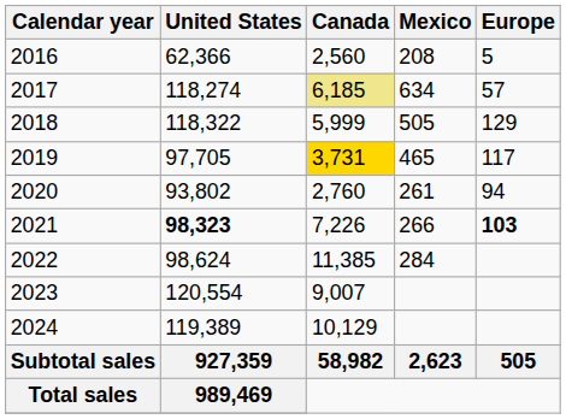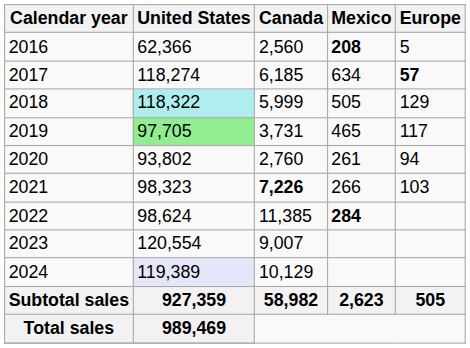2016 | Mexico: normal -> bold
2017 | Canada: khaki background -> no background
2017 | Europe: normal -> bold
2018 | United States: no background -> paleturquoise background
2019 | United States: no background -> lightgreen background
2019 | Canada: gold background -> no background
2021 | United States: bold -> normal
2021 | Canada: normal -> bold
2021 | Europe: bold -> normal
2022 | Mexico: normal -> bold
2024 | United States: no background -> lavender background
